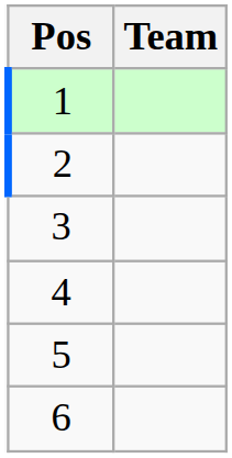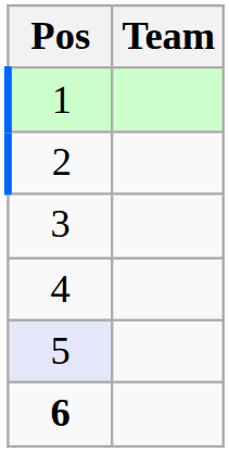5 | Pos: no background -> lavender background
6 | Pos: normal -> bold
